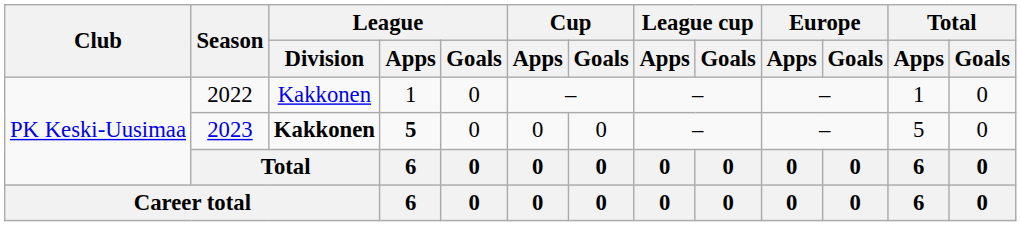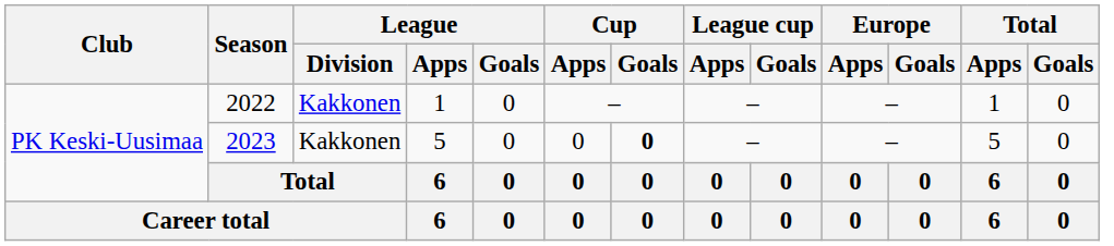2023 | League / Division: bold -> normal
2023 | League / Apps: bold -> normal
2023 | Cup / Goals: normal -> bold
